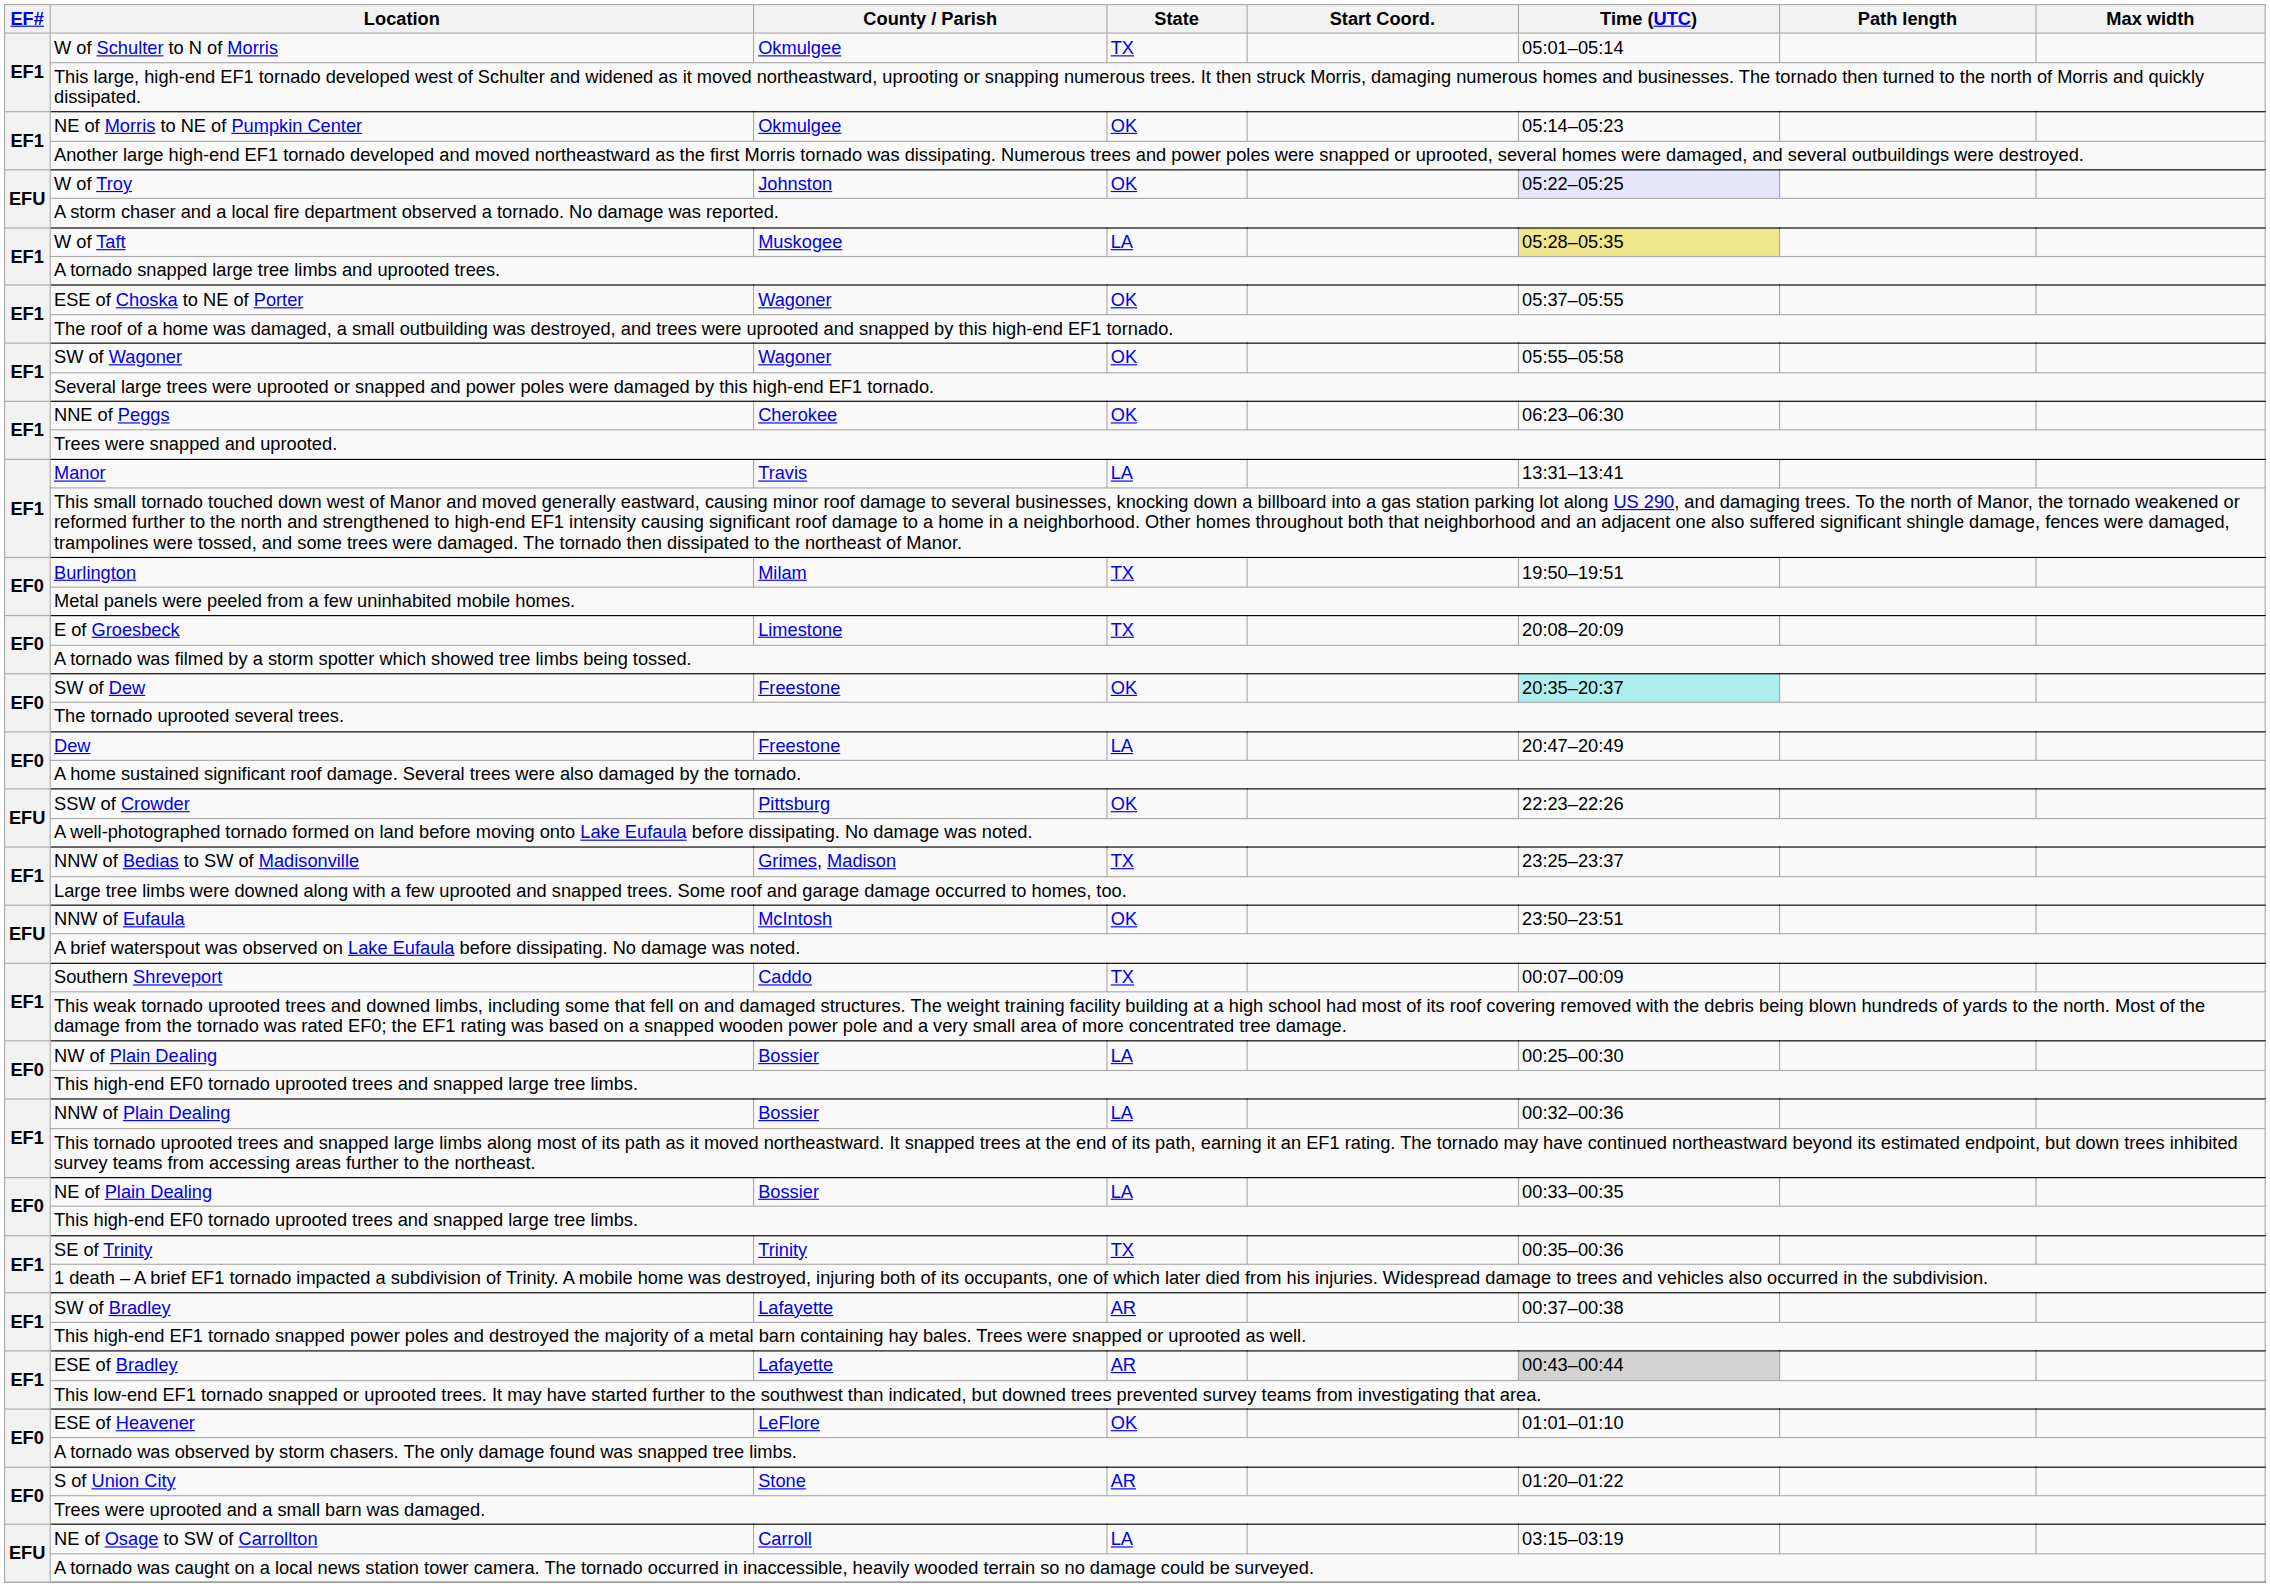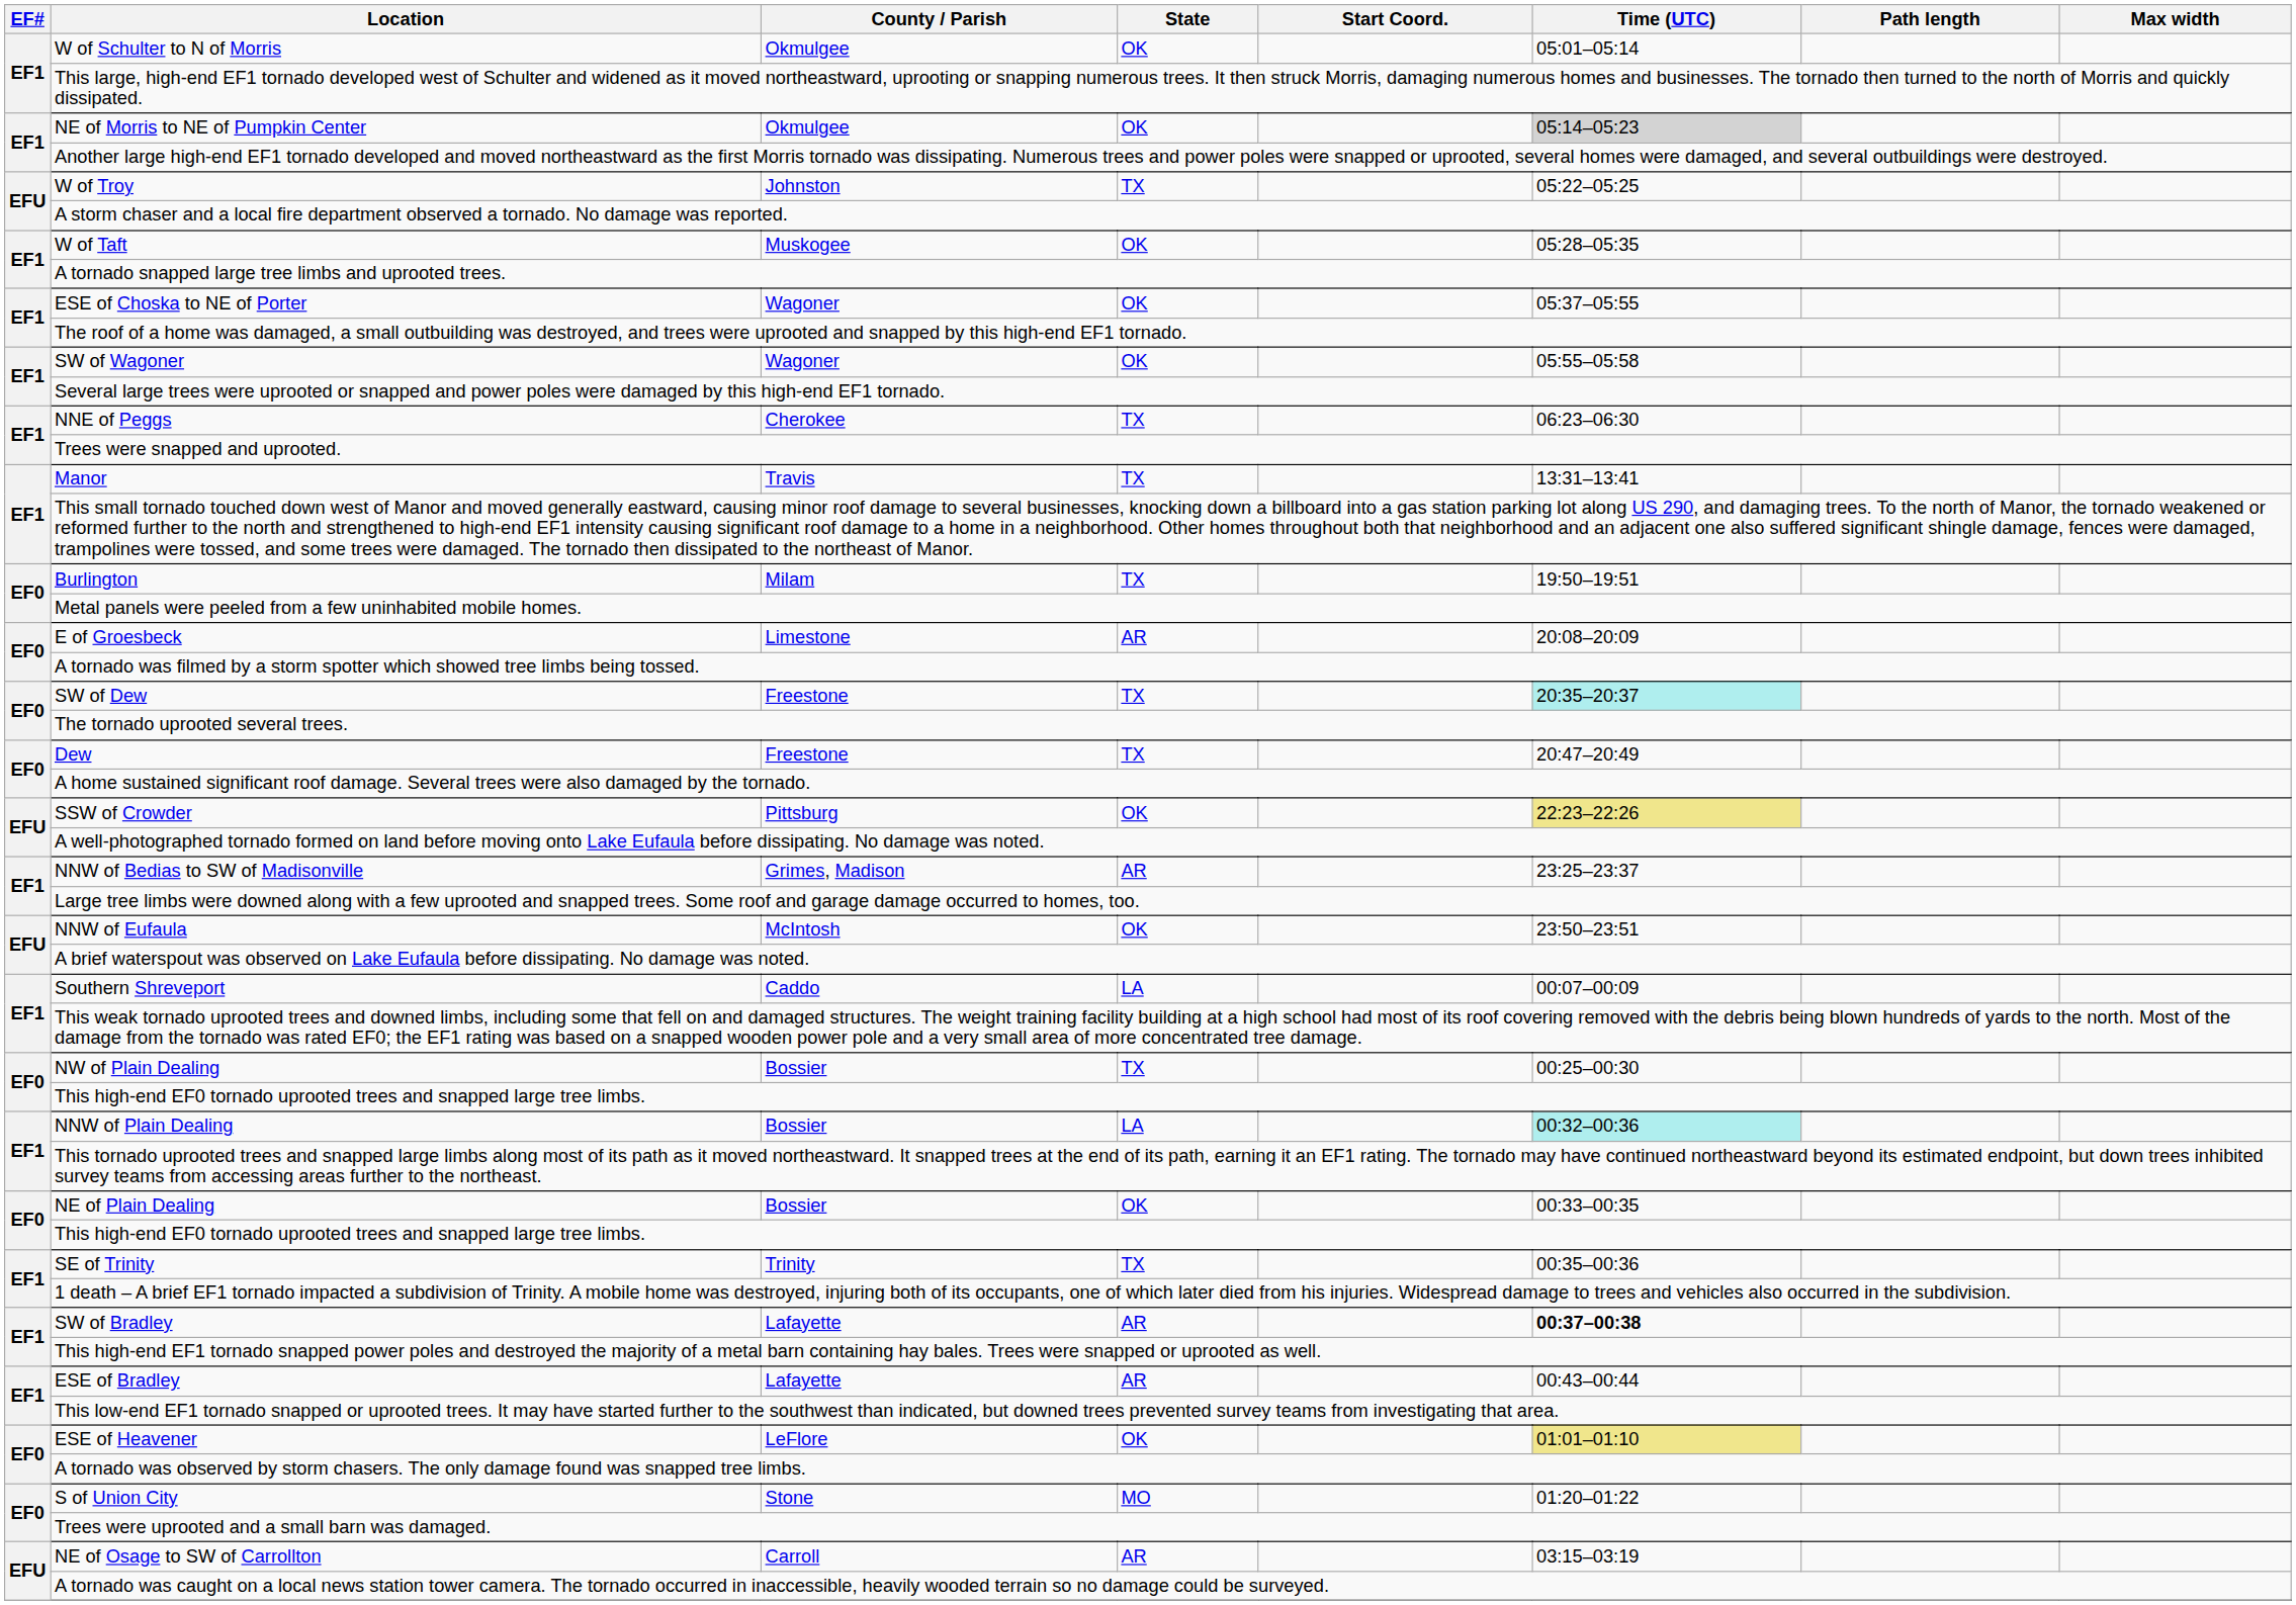W of Schulter to N of Morris | State: TX -> OK
NE of Morris to NE of Pumpkin Center | Time (UTC): no background -> lightgrey background
W of Troy | State: OK -> TX
W of Troy | Time (UTC): lavender background -> no background
W of Taft | State: LA -> OK
W of Taft | Time (UTC): khaki background -> no background
NNE of Peggs | State: OK -> TX
Manor | State: LA -> TX
E of Groesbeck | State: TX -> AR
SW of Dew | State: OK -> TX
Dew | State: LA -> TX
SSW of Crowder | Time (UTC): no background -> khaki background
NNW of Bedias to SW of Madisonville | State: TX -> AR
Southern Shreveport | State: TX -> LA
NW of Plain Dealing | State: LA -> TX
NNW of Plain Dealing | Time (UTC): no background -> paleturquoise background
NE of Plain Dealing | State: LA -> OK
SW of Bradley | Time (UTC): normal -> bold
ESE of Bradley | Time (UTC): lightgrey background -> no background
ESE of Heavener | Time (UTC): no background -> khaki background
S of Union City | State: AR -> MO
NE of Osage to SW of Carrollton | State: LA -> AR
